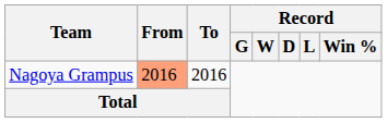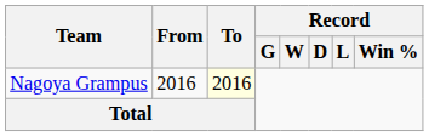Nagoya Grampus | From: lightsalmon background -> no background
Nagoya Grampus | To: no background -> lightyellow background
